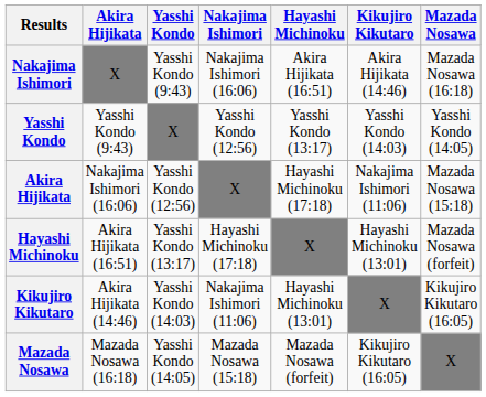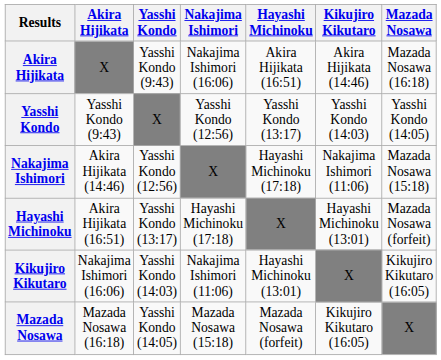row 2 | Results: Nakajima Ishimori -> Akira Hijikata
row 4 | Results: Akira Hijikata -> Nakajima Ishimori
row 4 | Akira Hijikata: Nakajima Ishimori (16:06) -> Akira Hijikata (14:46)
row 6 | Akira Hijikata: Akira Hijikata (14:46) -> Nakajima Ishimori (16:06)
